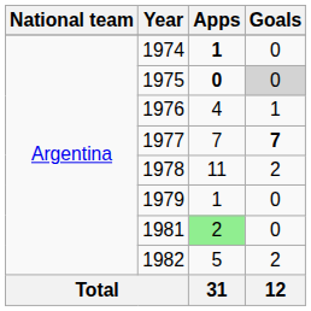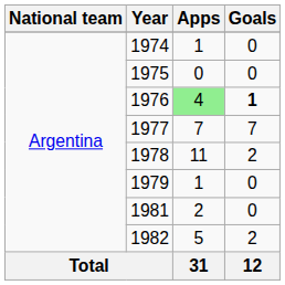1974 | Apps: bold -> normal
1975 | Apps: bold -> normal
1975 | Goals: lightgrey background -> no background
1976 | Apps: no background -> lightgreen background
1976 | Goals: normal -> bold
1977 | Goals: bold -> normal
1981 | Apps: lightgreen background -> no background
